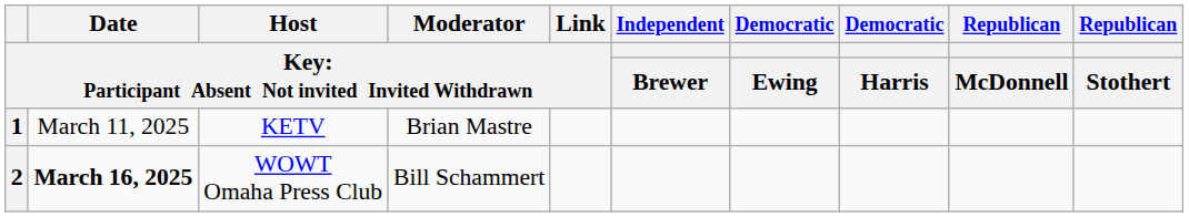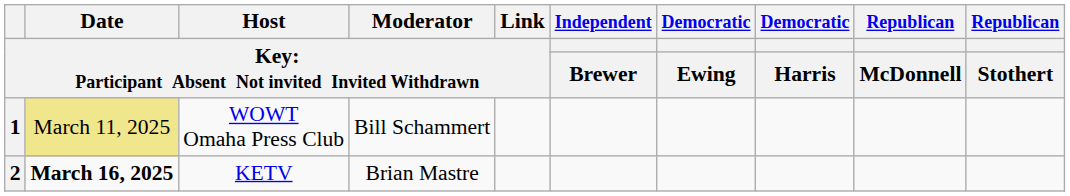1 | column 2: no background -> khaki background
1 | column 3: KETV -> WOWT Omaha Press Club
1 | column 4: Brian Mastre -> Bill Schammert
2 | column 3: WOWT Omaha Press Club -> KETV
2 | column 4: Bill Schammert -> Brian Mastre
